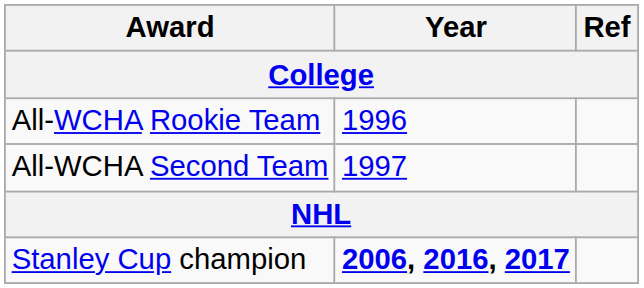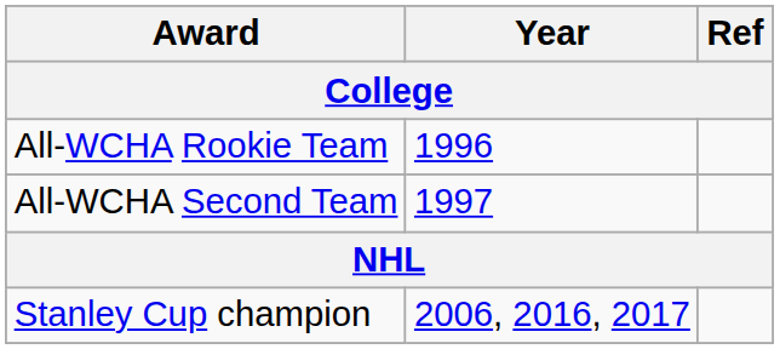Stanley Cup champion | Year: bold -> normal
